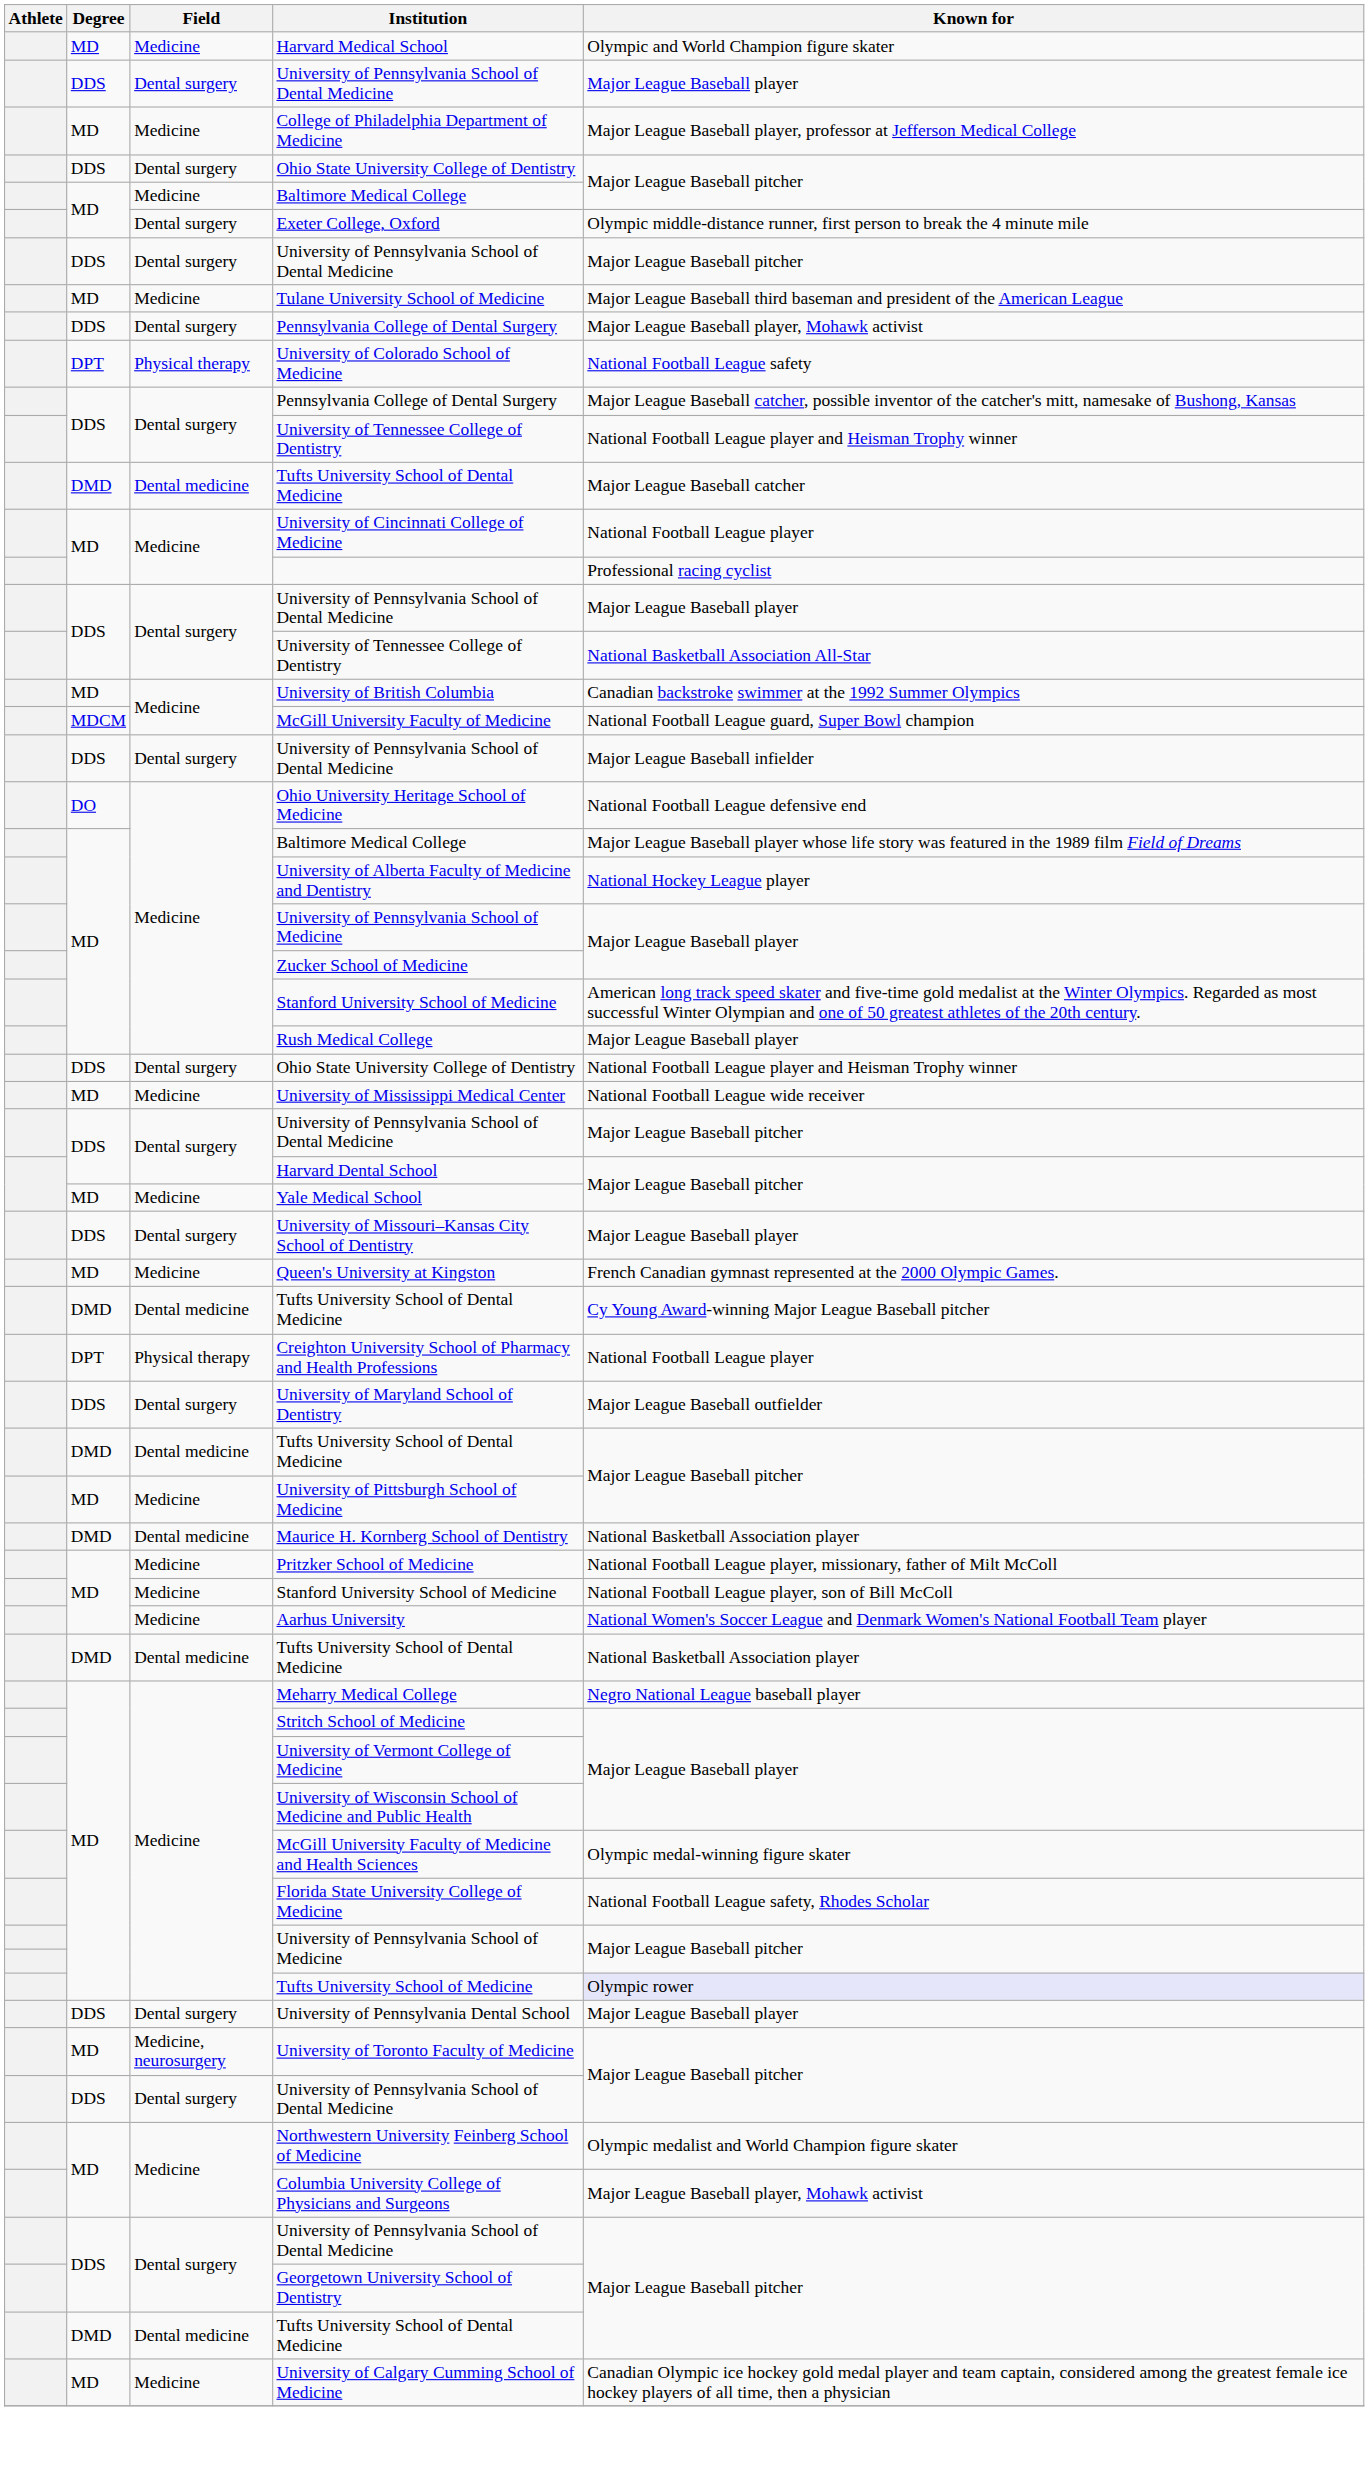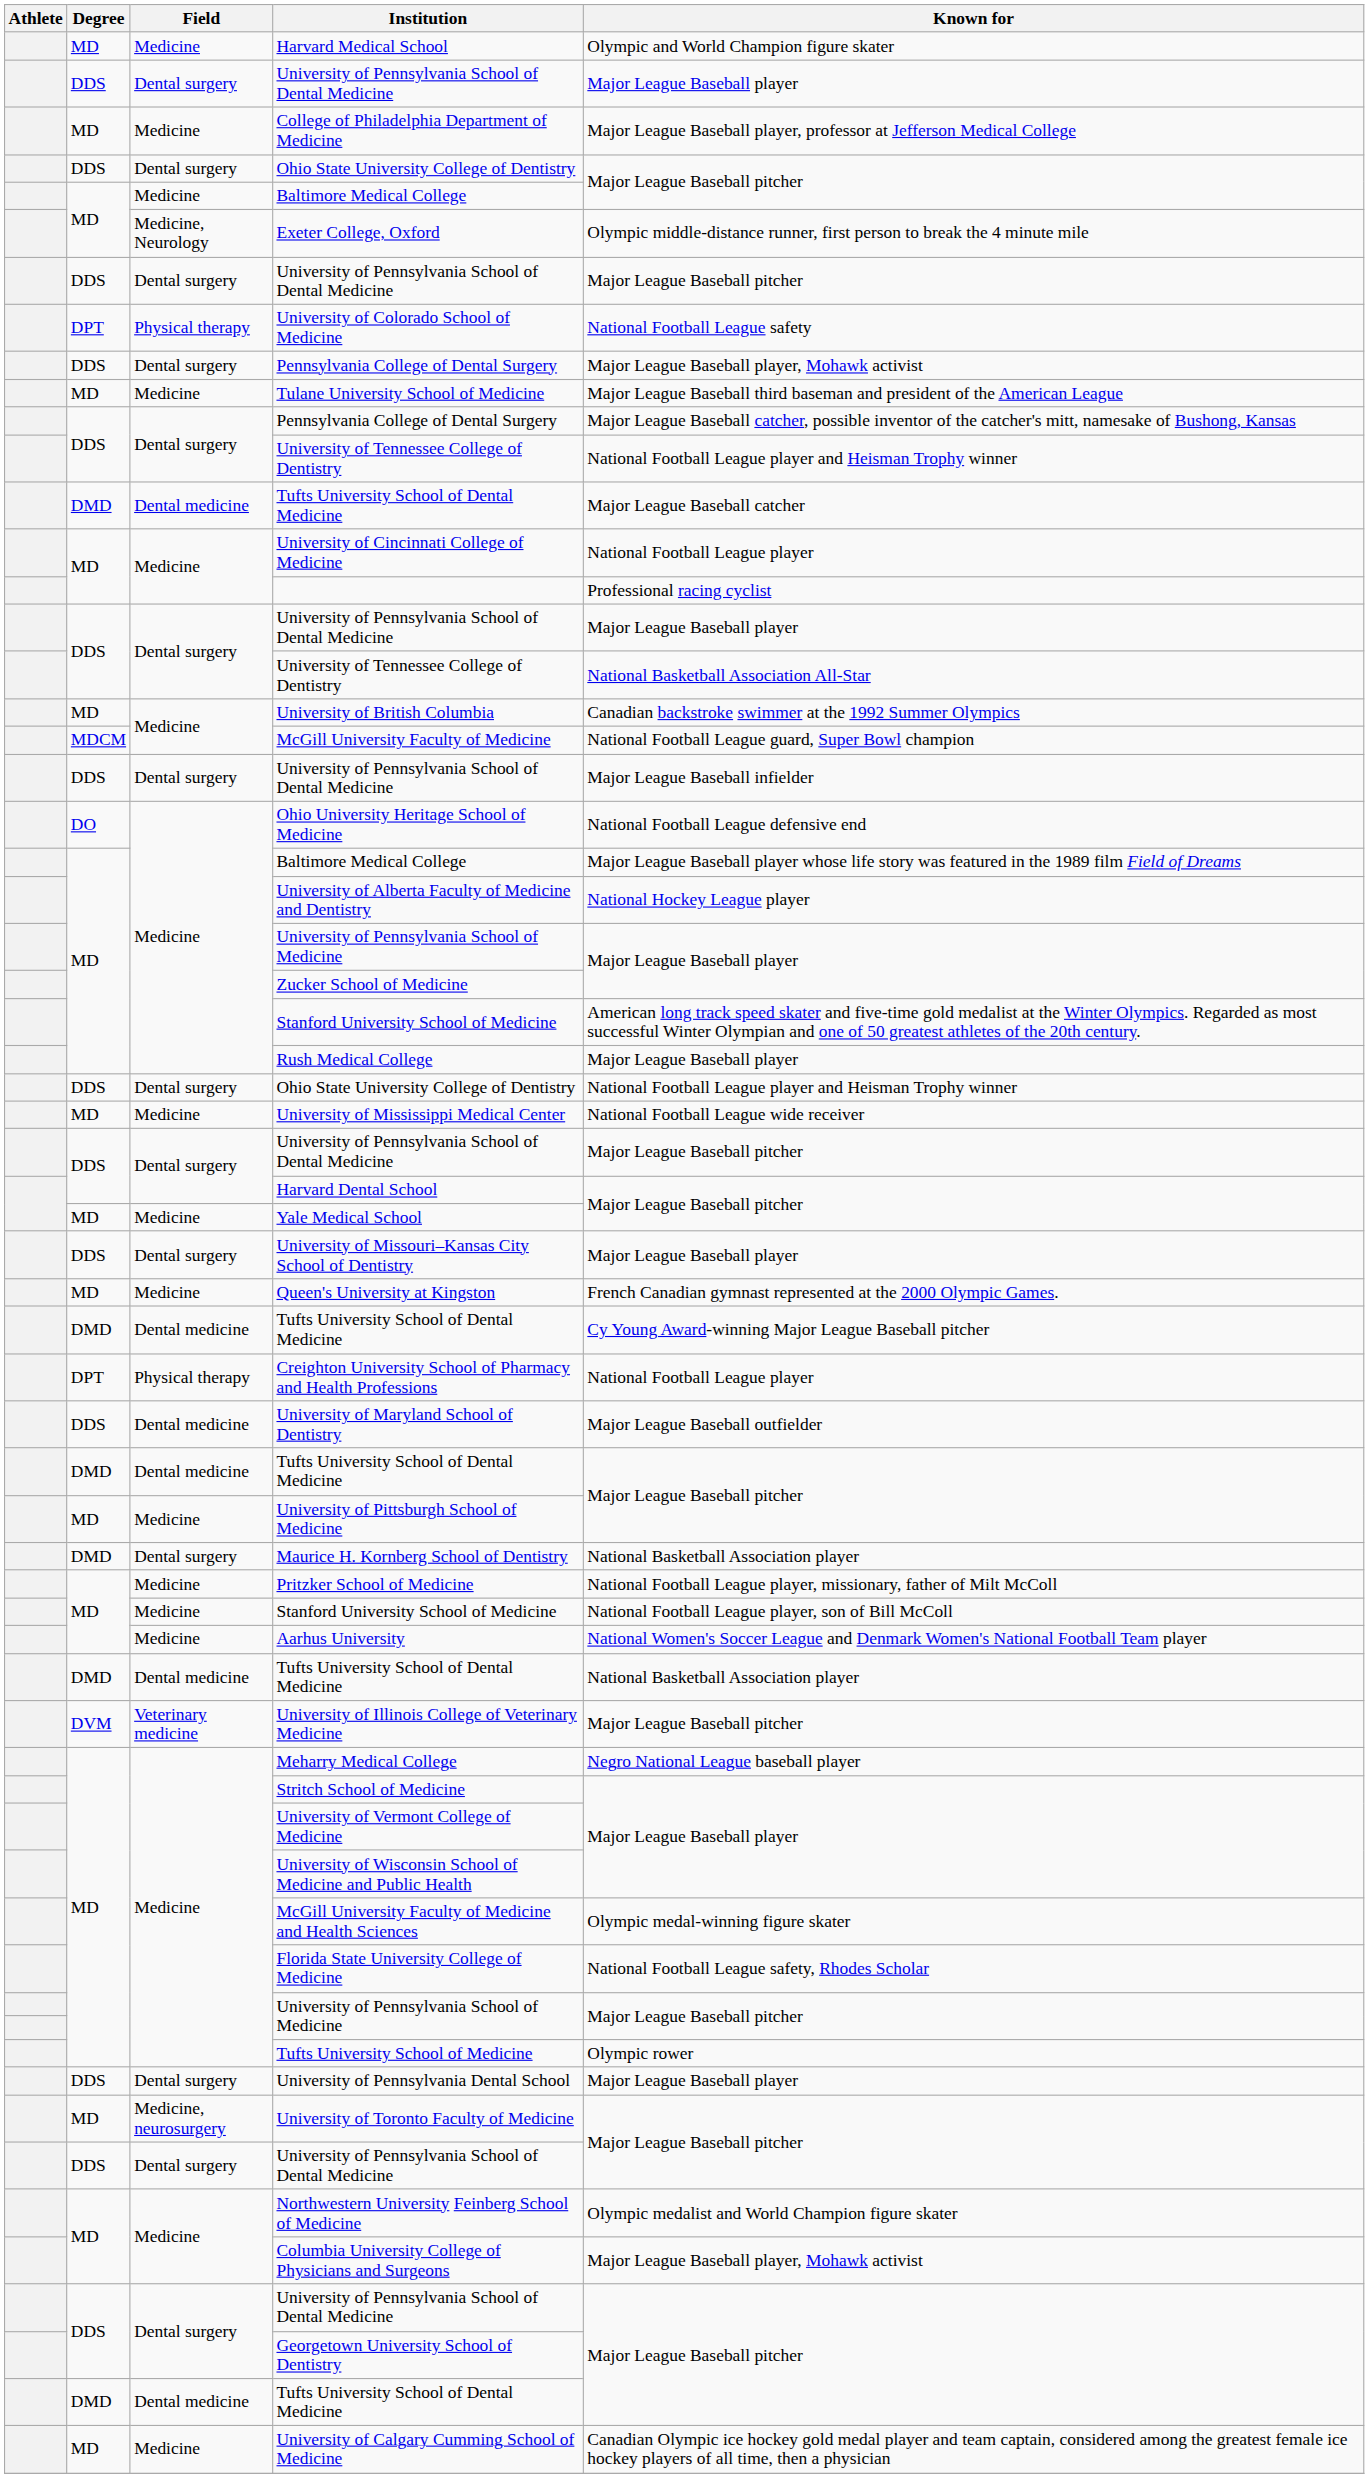Exeter College, Oxford | Field: Dental surgery -> Medicine, Neurology
rows swapped: Tulane University School of Medicine <-> University of Colorado School of Medicine
University of Maryland School of Dentistry | Field: Dental surgery -> Dental medicine
Maurice H. Kornberg School of Dentistry | Field: Dental medicine -> Dental surgery
+ row: DVM | Veterinary medicine | University of Illinois College of Veterinary Medicine | Major League Baseball pitcher
Tufts University School of Medicine | Known for: lavender background -> no background
